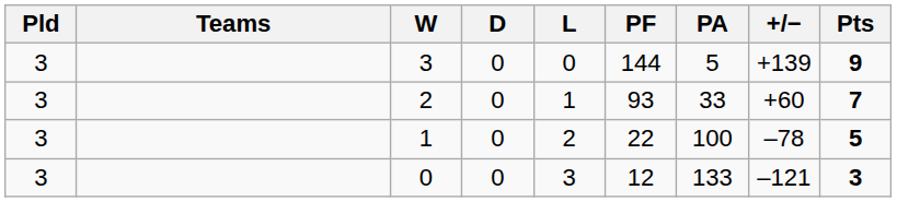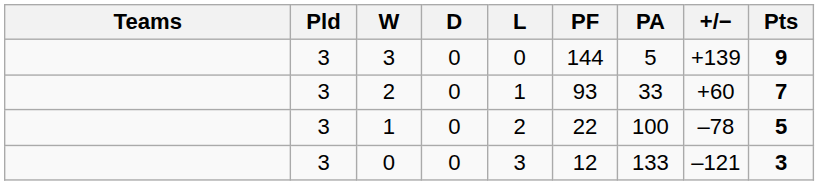columns swapped: Teams <-> Pld
